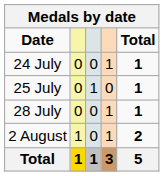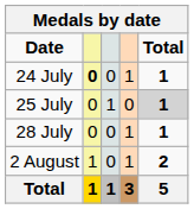24 July | column 2: normal -> bold
25 July | Total: no background -> lightgrey background
